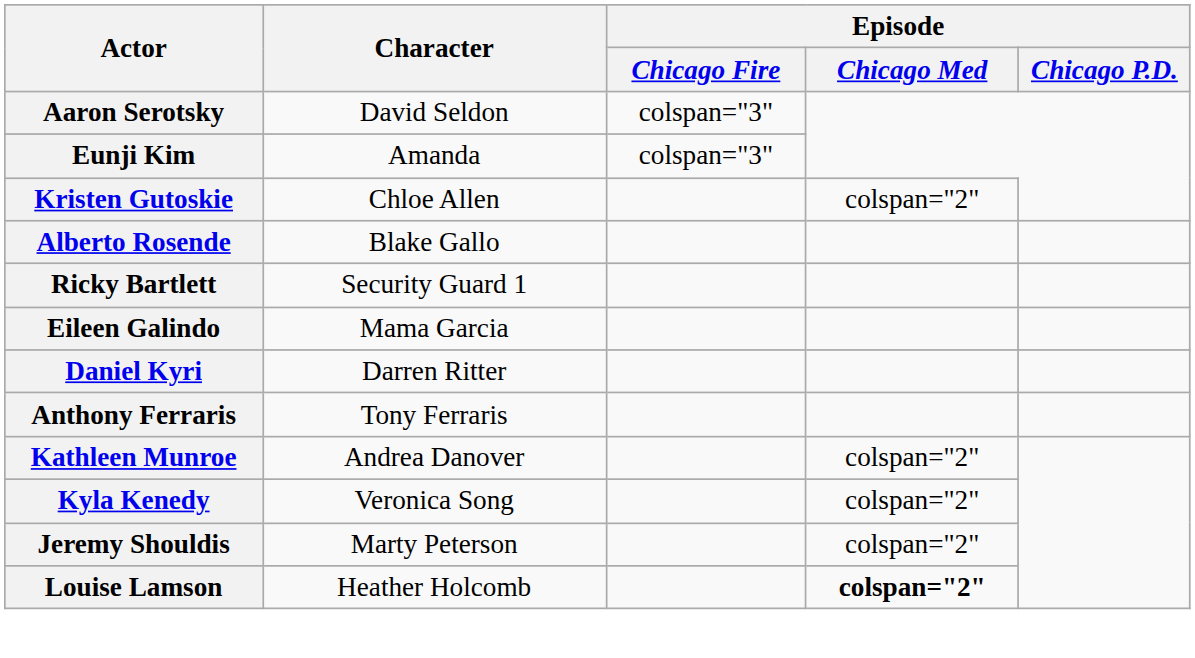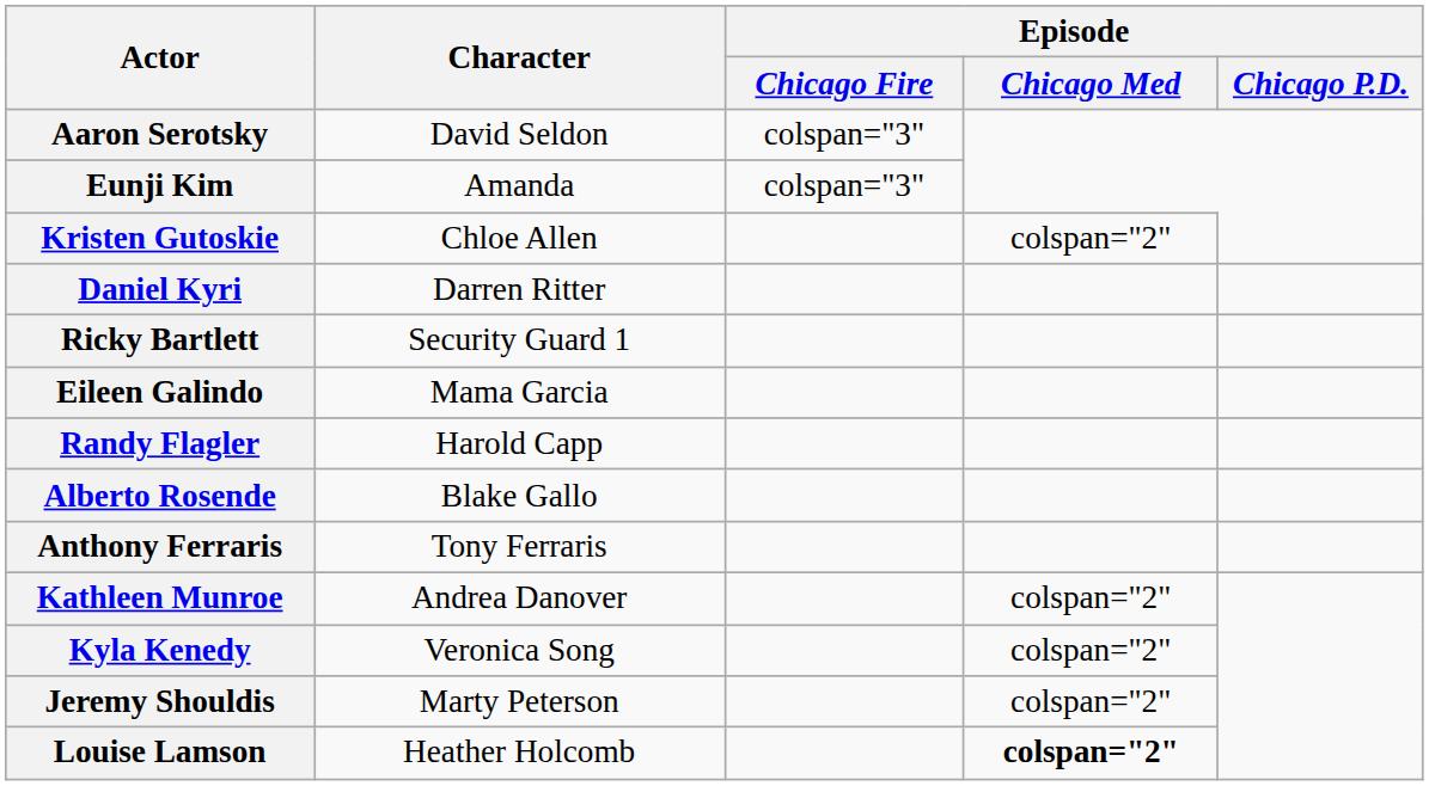rows swapped: Alberto Rosende <-> Daniel Kyri
+ row: Randy Flagler | Harold Capp
